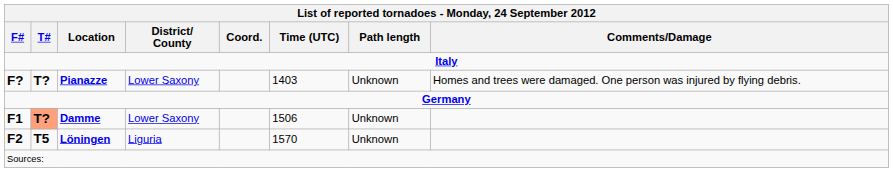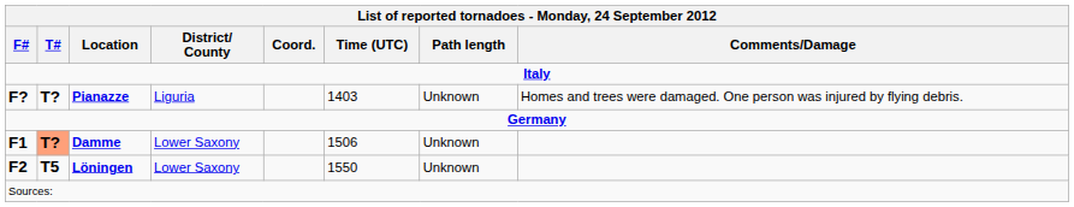F? | District/ County: Lower Saxony -> Liguria
F2 | District/ County: Liguria -> Lower Saxony
F2 | Time (UTC): 1570 -> 1550
